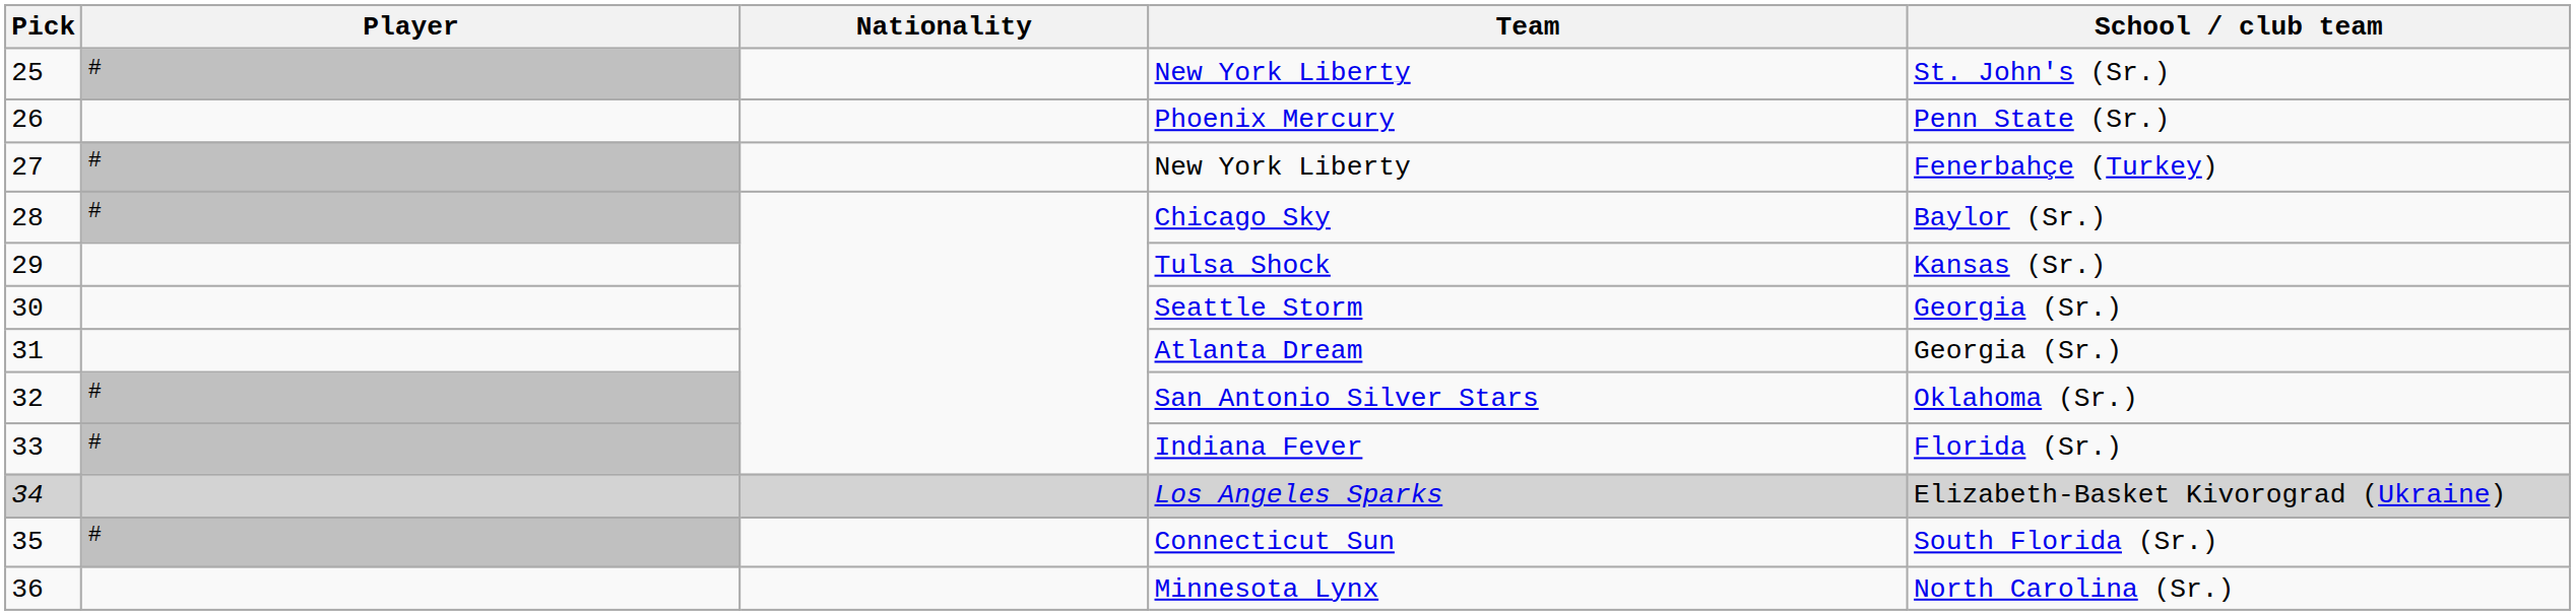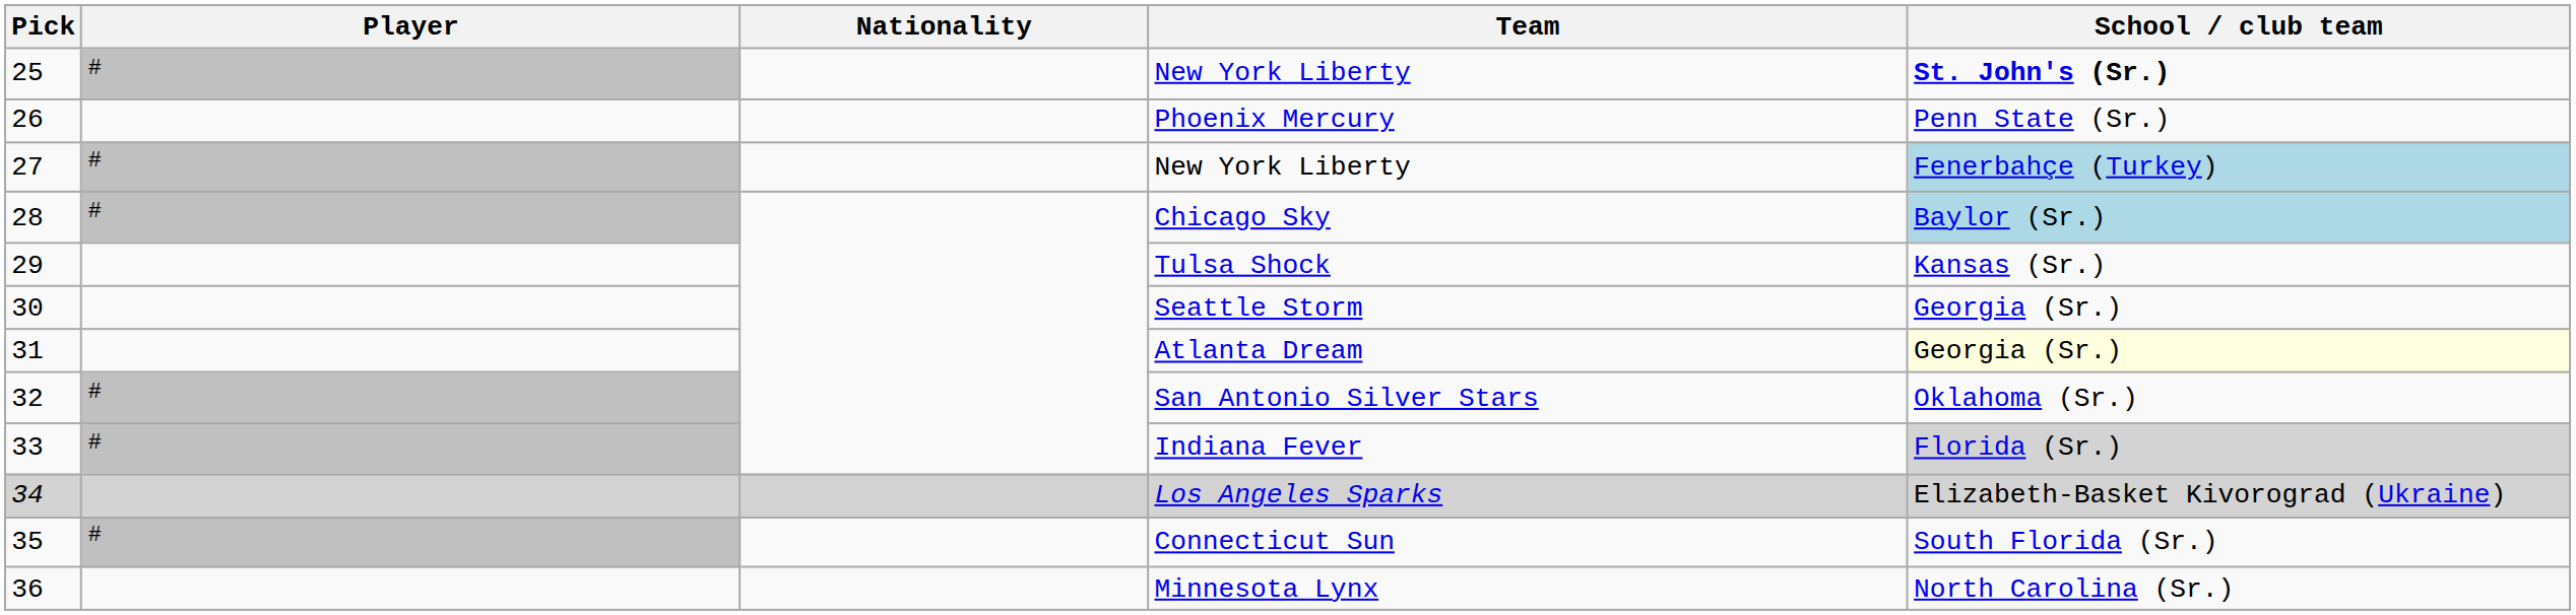25 / New York Liberty | School / club team: normal -> bold
27 / New York Liberty | School / club team: no background -> lightblue background
Chicago Sky | School / club team: no background -> lightblue background
Atlanta Dream | School / club team: no background -> lightyellow background
Indiana Fever | School / club team: no background -> lightgrey background
